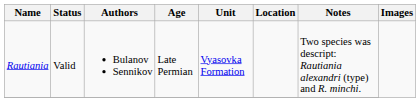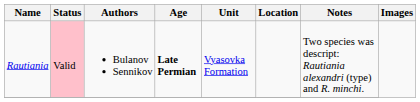Rautiania | Status: no background -> pink background
Rautiania | Age: normal -> bold
